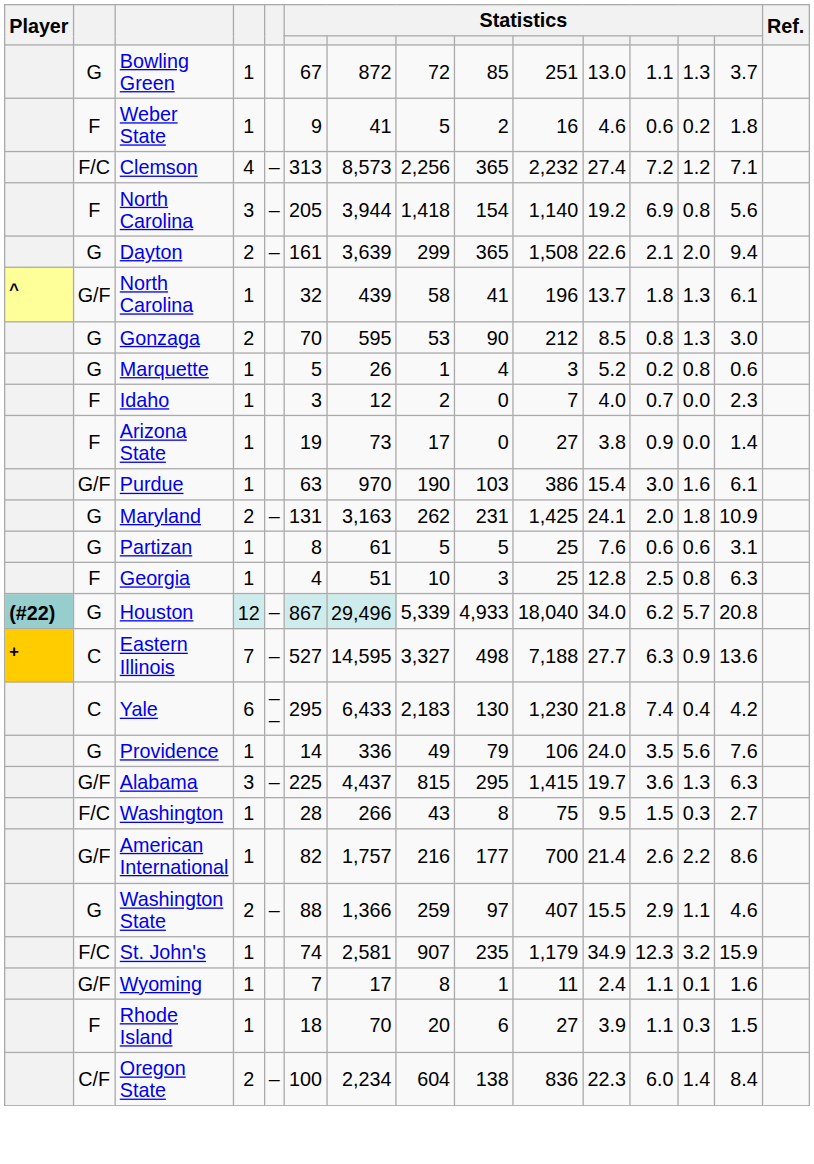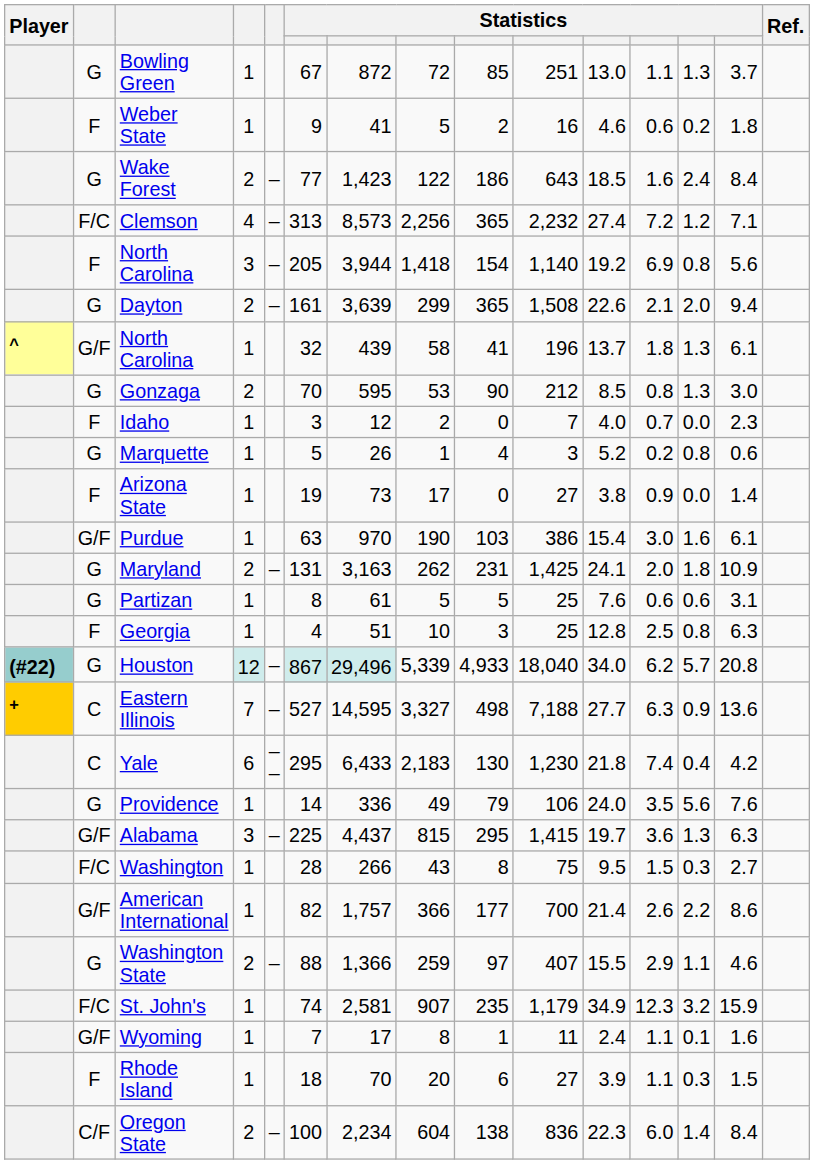+ row: G | Wake Forest | 2 | – | 77 | 1,423 | 122 | 186 | 643 | 18.5 | 1.6 | 2.4 | 8.4
rows swapped: Idaho <-> Marquette
American International | column 8: 216 -> 366
